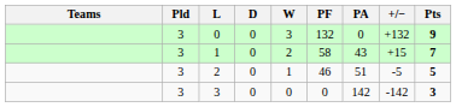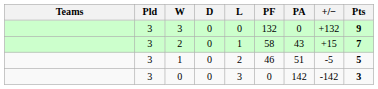columns swapped: W <-> L
